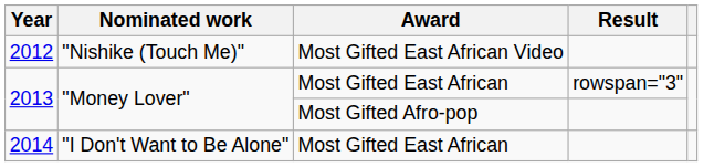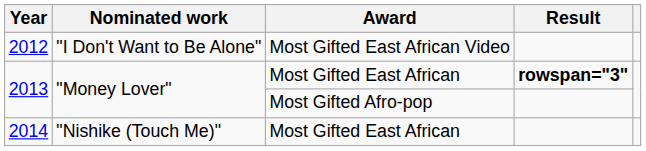2012 | Nominated work: "Nishike (Touch Me)" -> "I Don't Want to Be Alone"
2013 / Most Gifted East African | Result: normal -> bold
2014 | Nominated work: "I Don't Want to Be Alone" -> "Nishike (Touch Me)"
